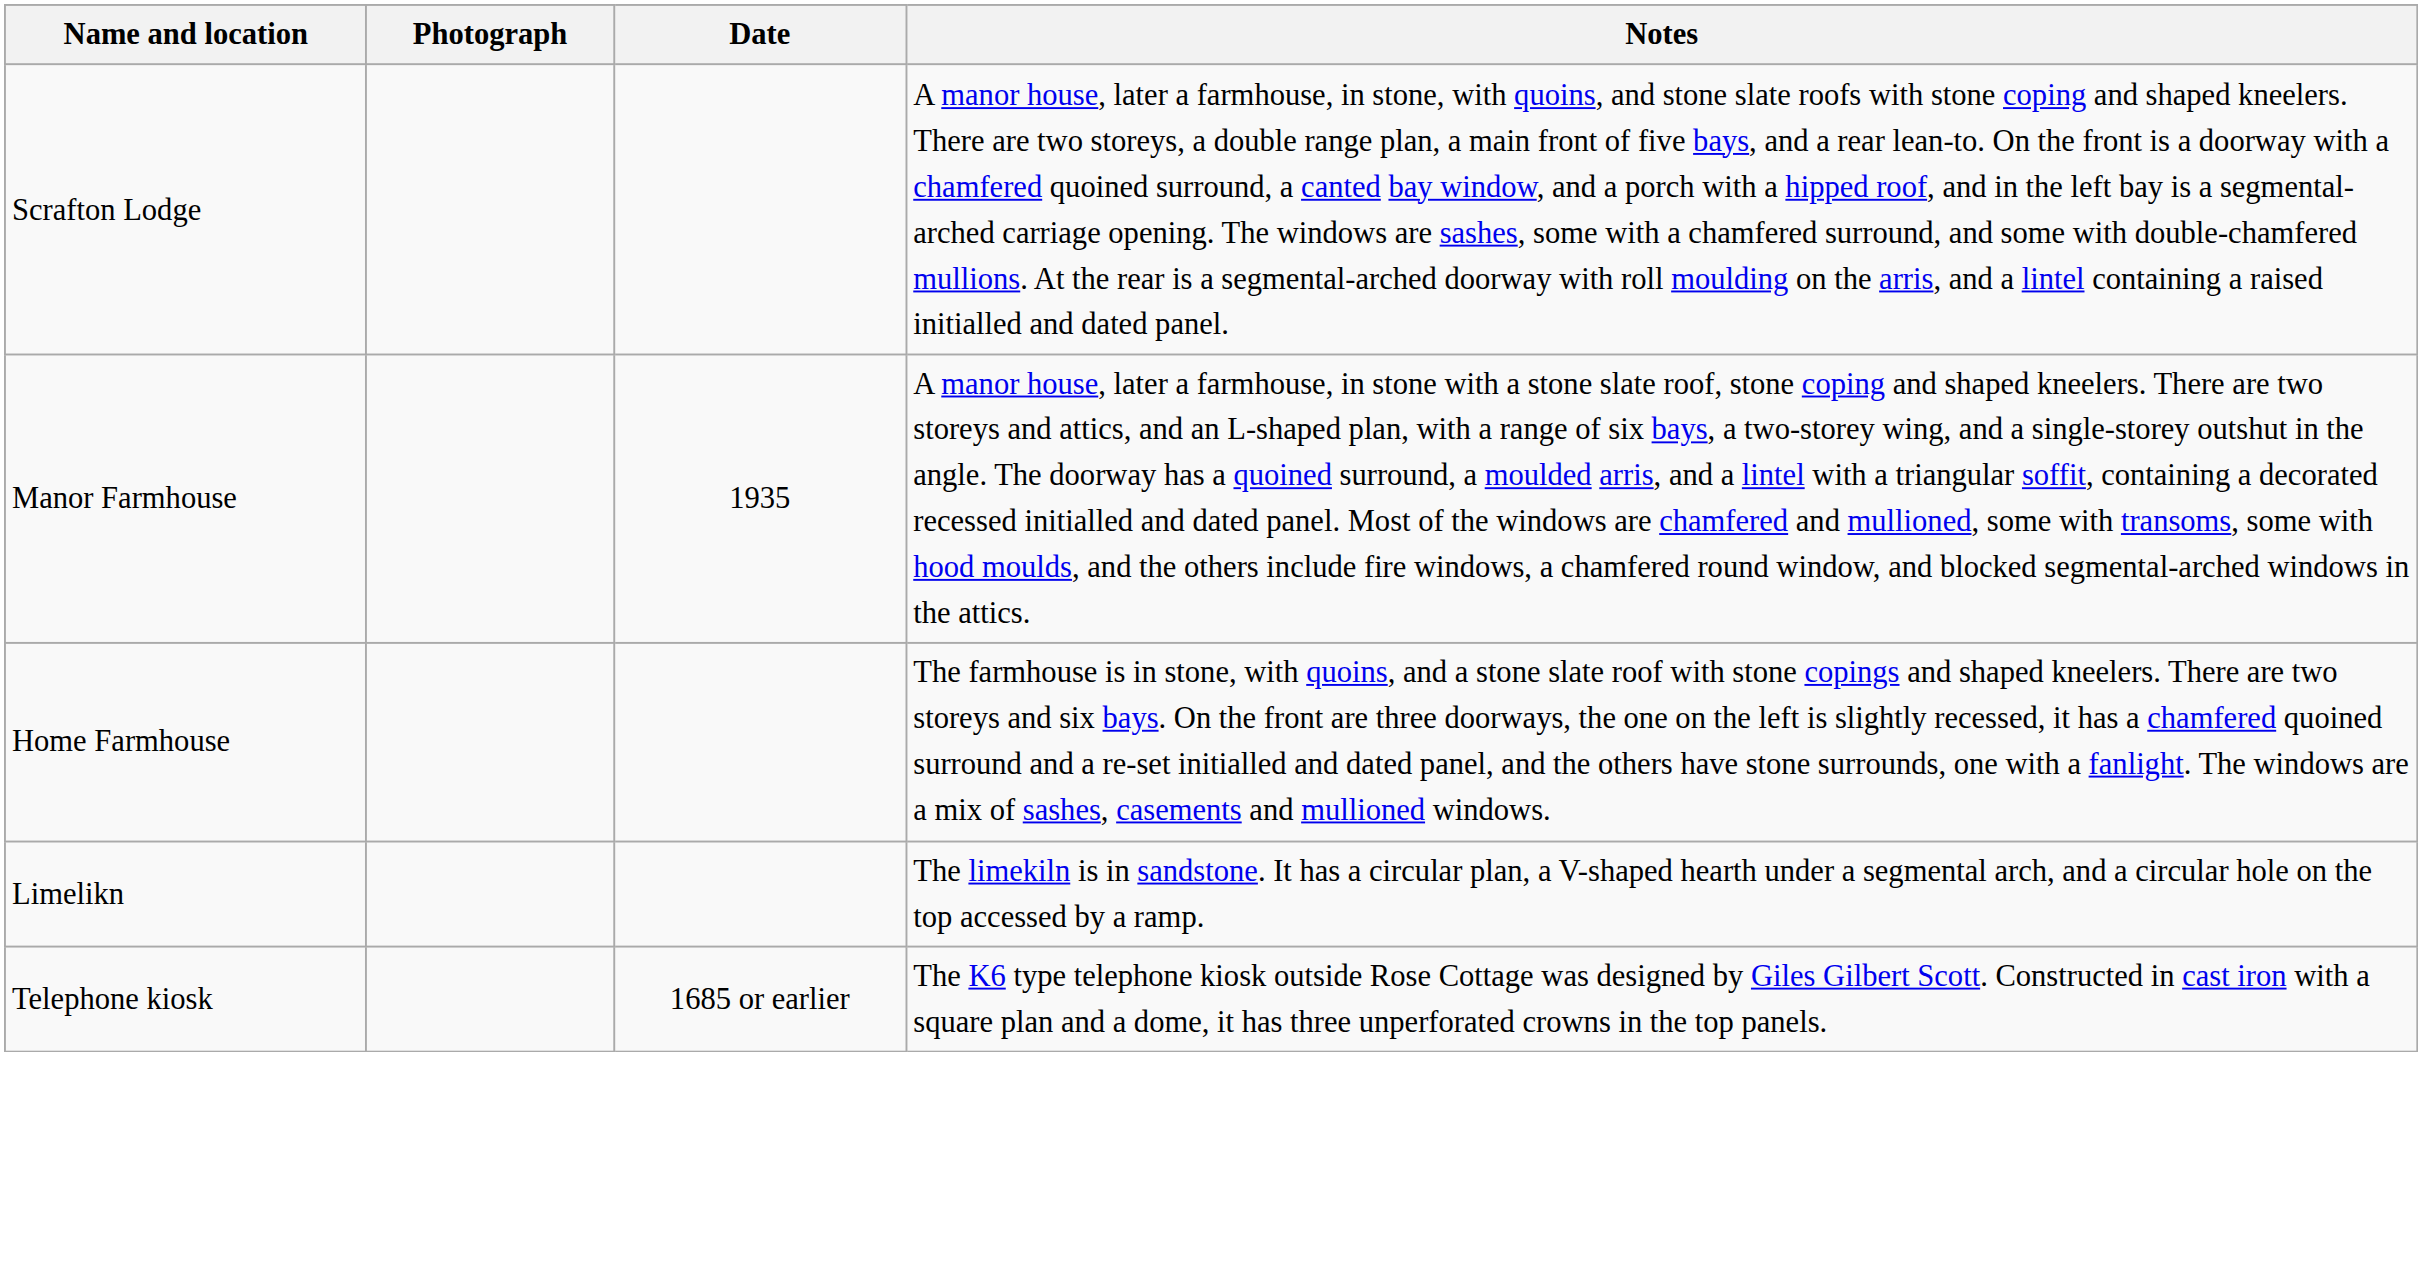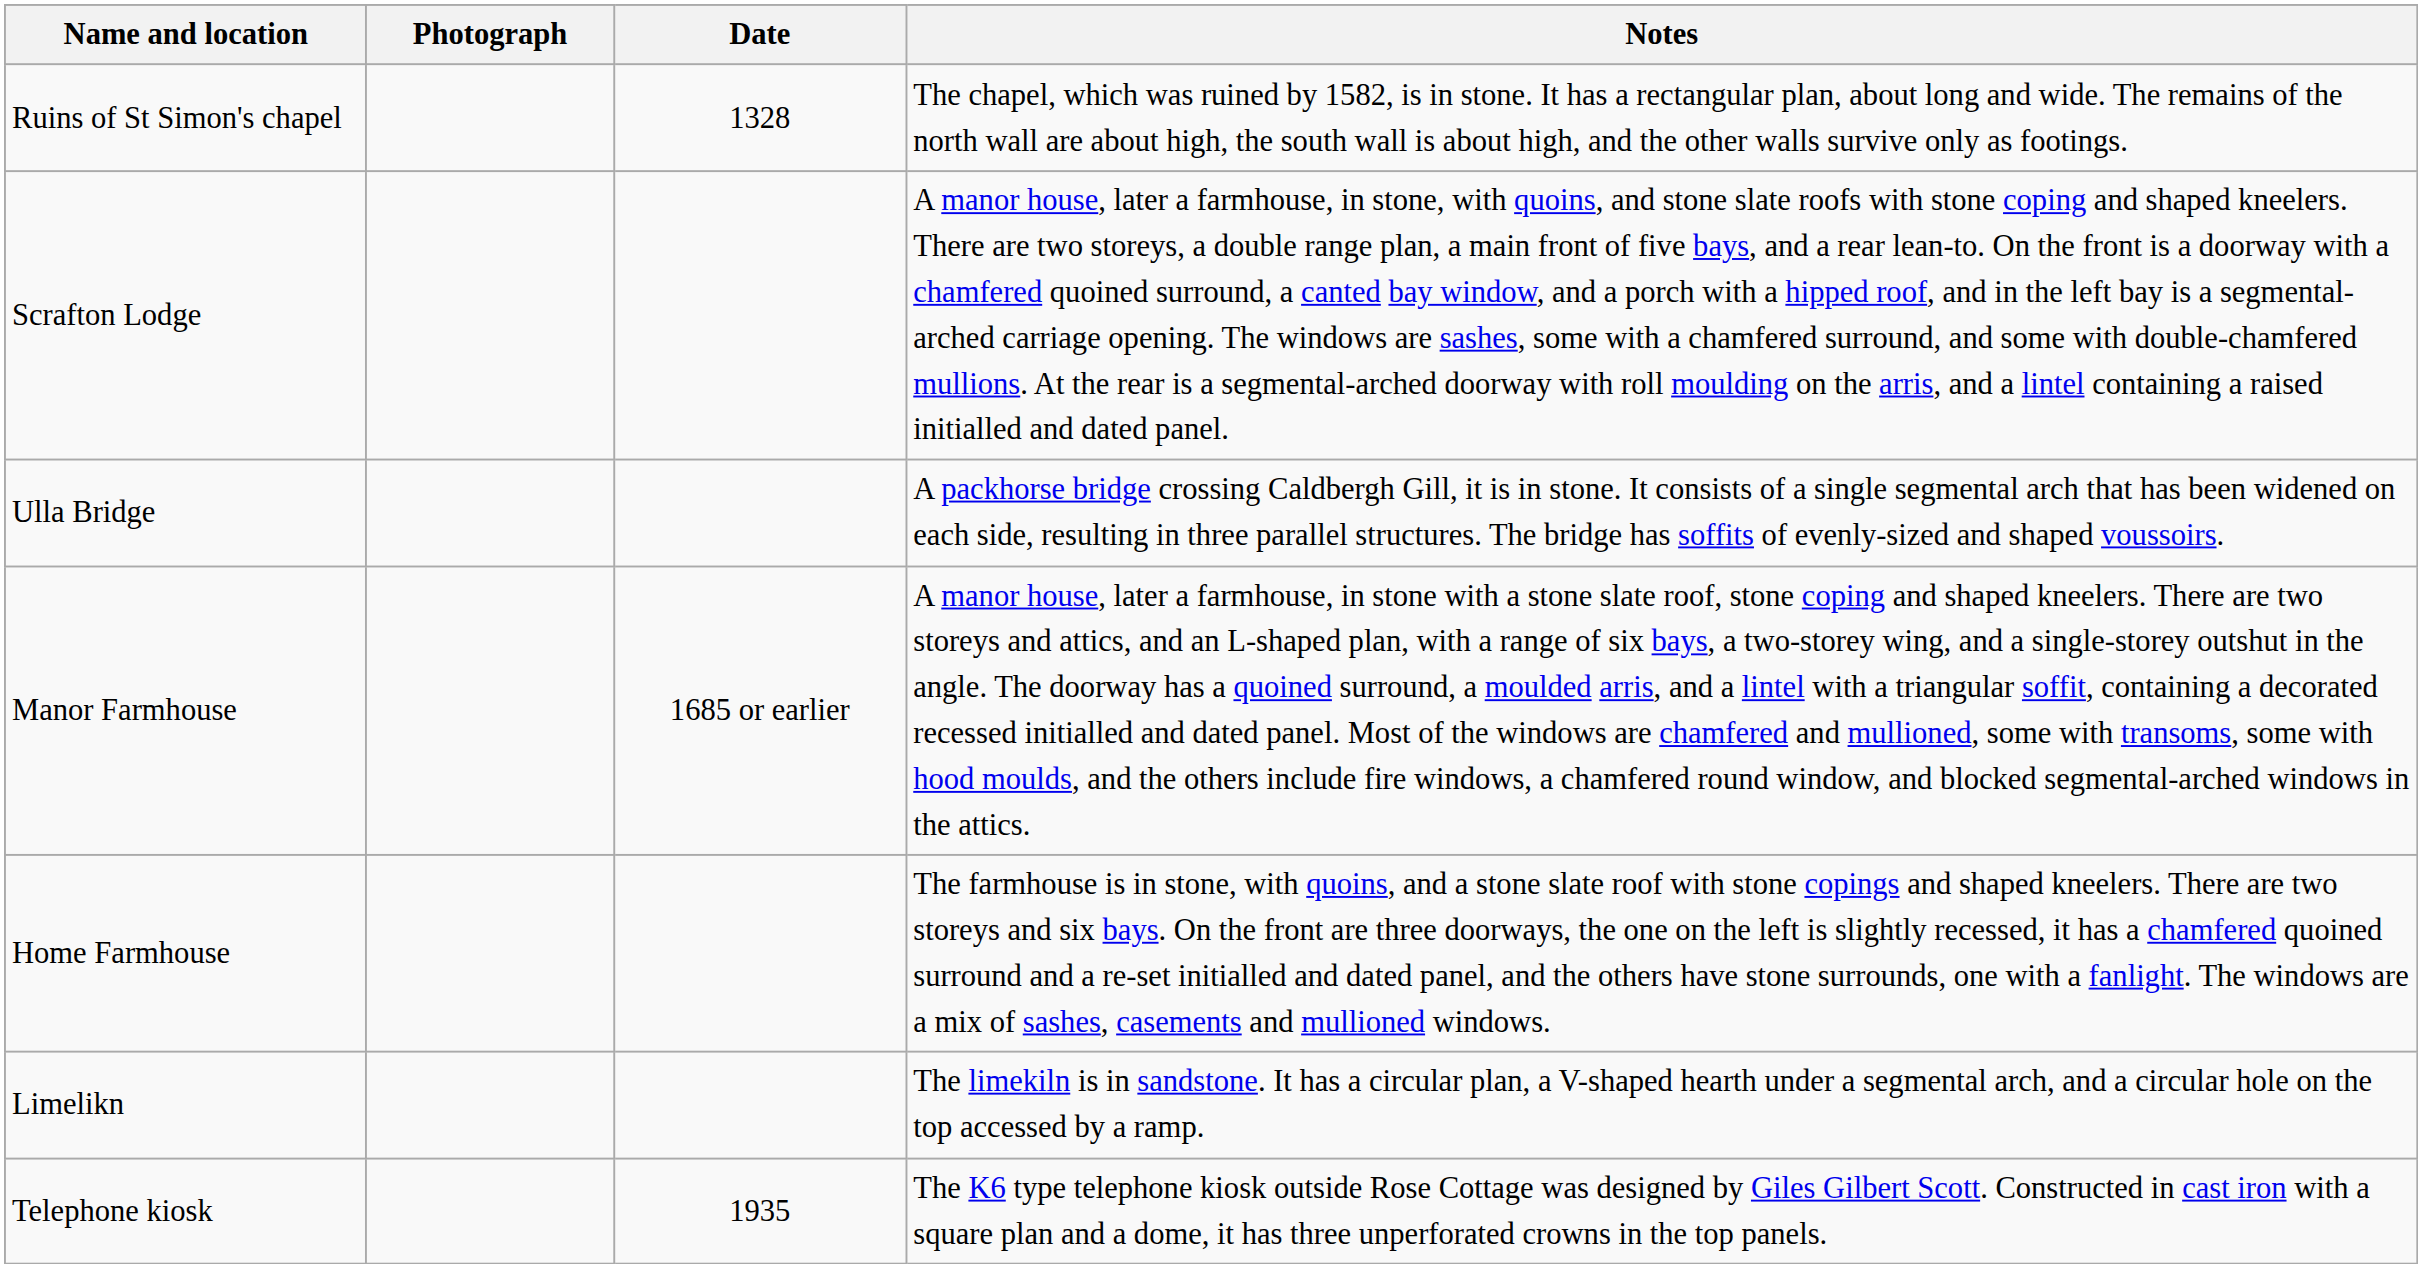+ row: Ruins of St Simon's chapel | 1328 | The chapel, which was ruined by 1582, is in stone. It has a rectangular plan, about long and wide. The remains of the north wall are about high, the south wall is about high, and the other walls survive only as footings.
+ row: Ulla Bridge | A packhorse bridge crossing Caldbergh Gill, it is in stone. It consists of a single segmental arch that has been widened on each side, resulting in three parallel structures. The bridge has soffits of evenly-sized and shaped voussoirs.
Manor Farmhouse | Date: 1935 -> 1685 or earlier
Telephone kiosk | Date: 1685 or earlier -> 1935
